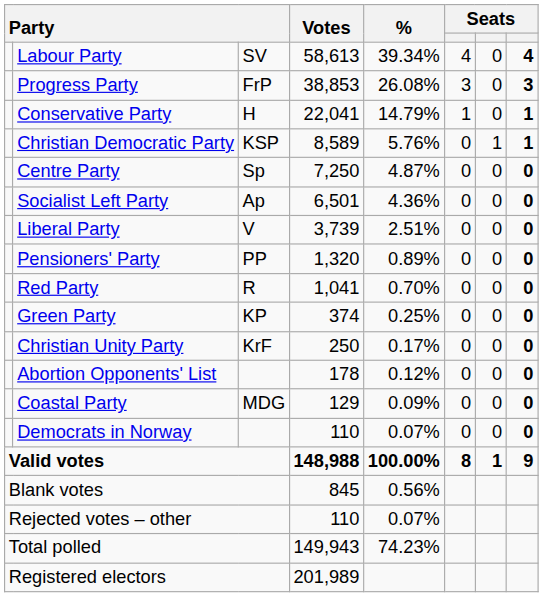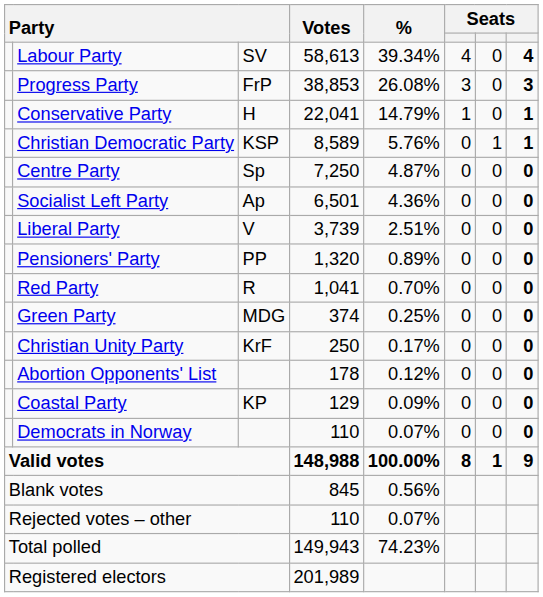Green Party | column 3: KP -> MDG
Coastal Party | column 3: MDG -> KP
